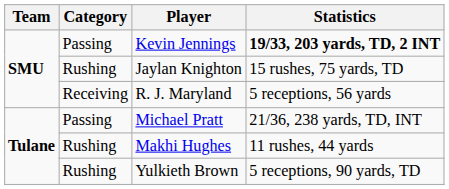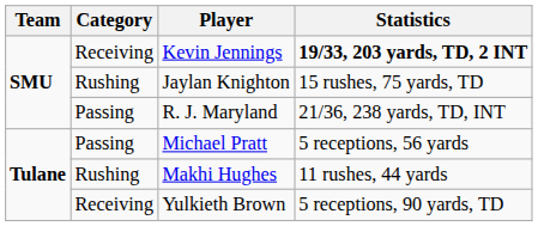Kevin Jennings | Category: Passing -> Receiving
R. J. Maryland | Category: Receiving -> Passing
R. J. Maryland | Statistics: 5 receptions, 56 yards -> 21/36, 238 yards, TD, INT
Michael Pratt | Statistics: 21/36, 238 yards, TD, INT -> 5 receptions, 56 yards
Yulkieth Brown | Category: Rushing -> Receiving
